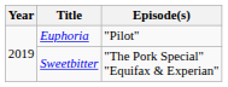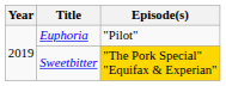Sweetbitter | Episode(s): no background -> gold background
